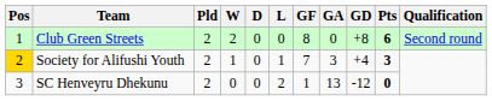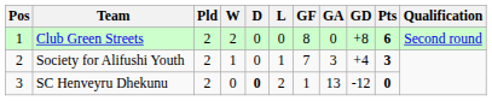Society for Alifushi Youth | Pos: gold background -> no background
SC Henveyru Dhekunu | D: normal -> bold
